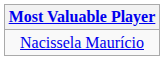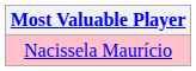row 2 | column 1: no background -> pink background
